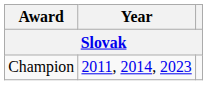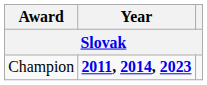Champion | Year: normal -> bold
